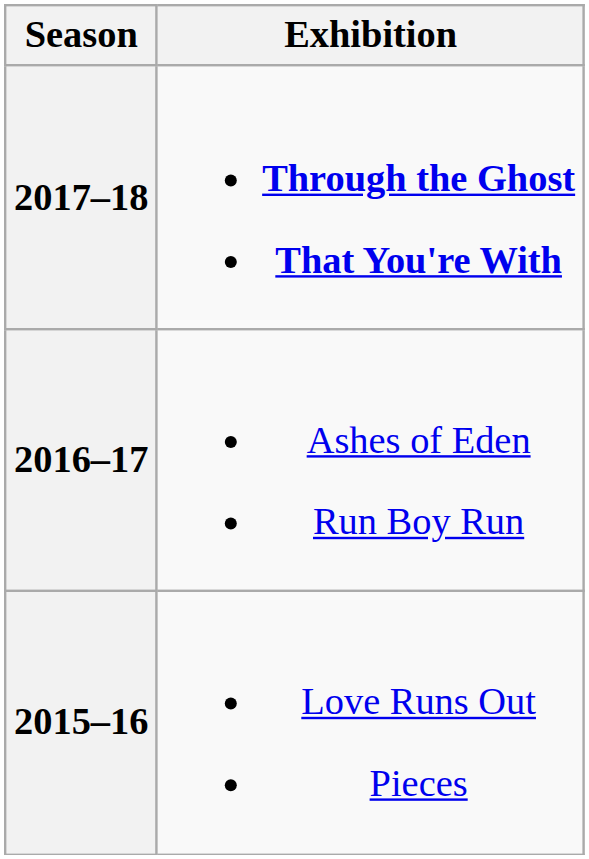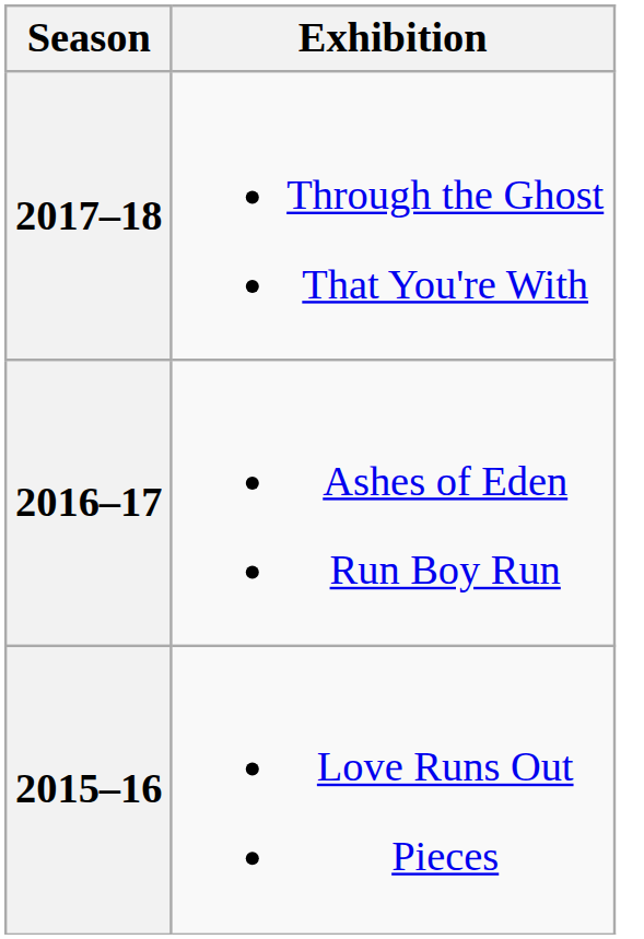2017–18 | Exhibition: bold -> normal
